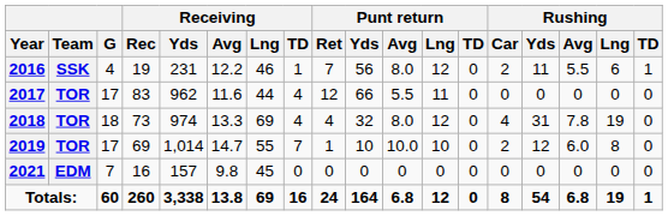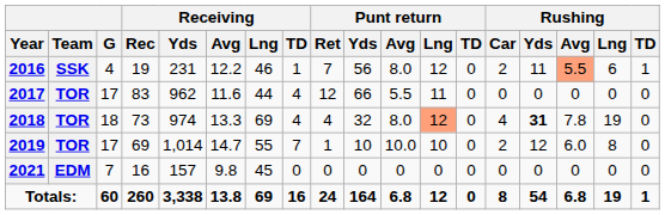2016 | Rushing / Avg: no background -> lightsalmon background
2018 | Punt return / Lng: no background -> lightsalmon background
2018 | Rushing / Yds: normal -> bold
